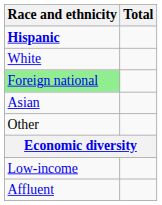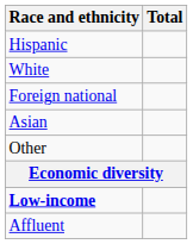Hispanic | Race and ethnicity: bold -> normal
Foreign national | Race and ethnicity: lightgreen background -> no background
Low-income | Race and ethnicity: normal -> bold
